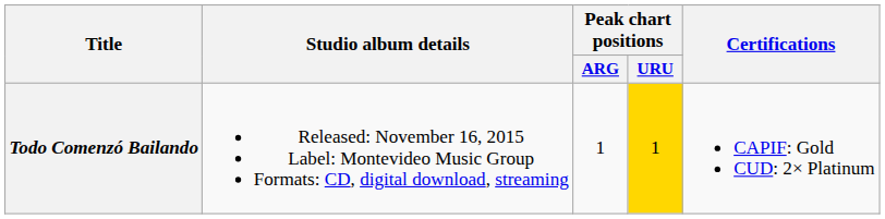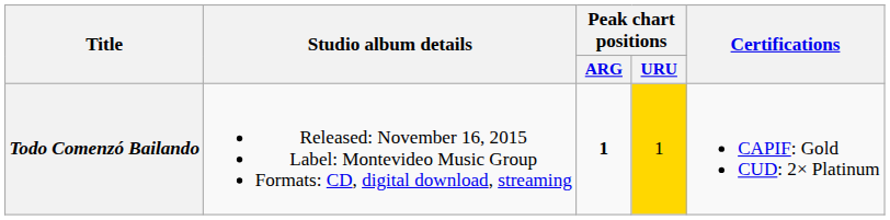Todo Comenzó Bailando | Peak chart positions / ARG: normal -> bold
